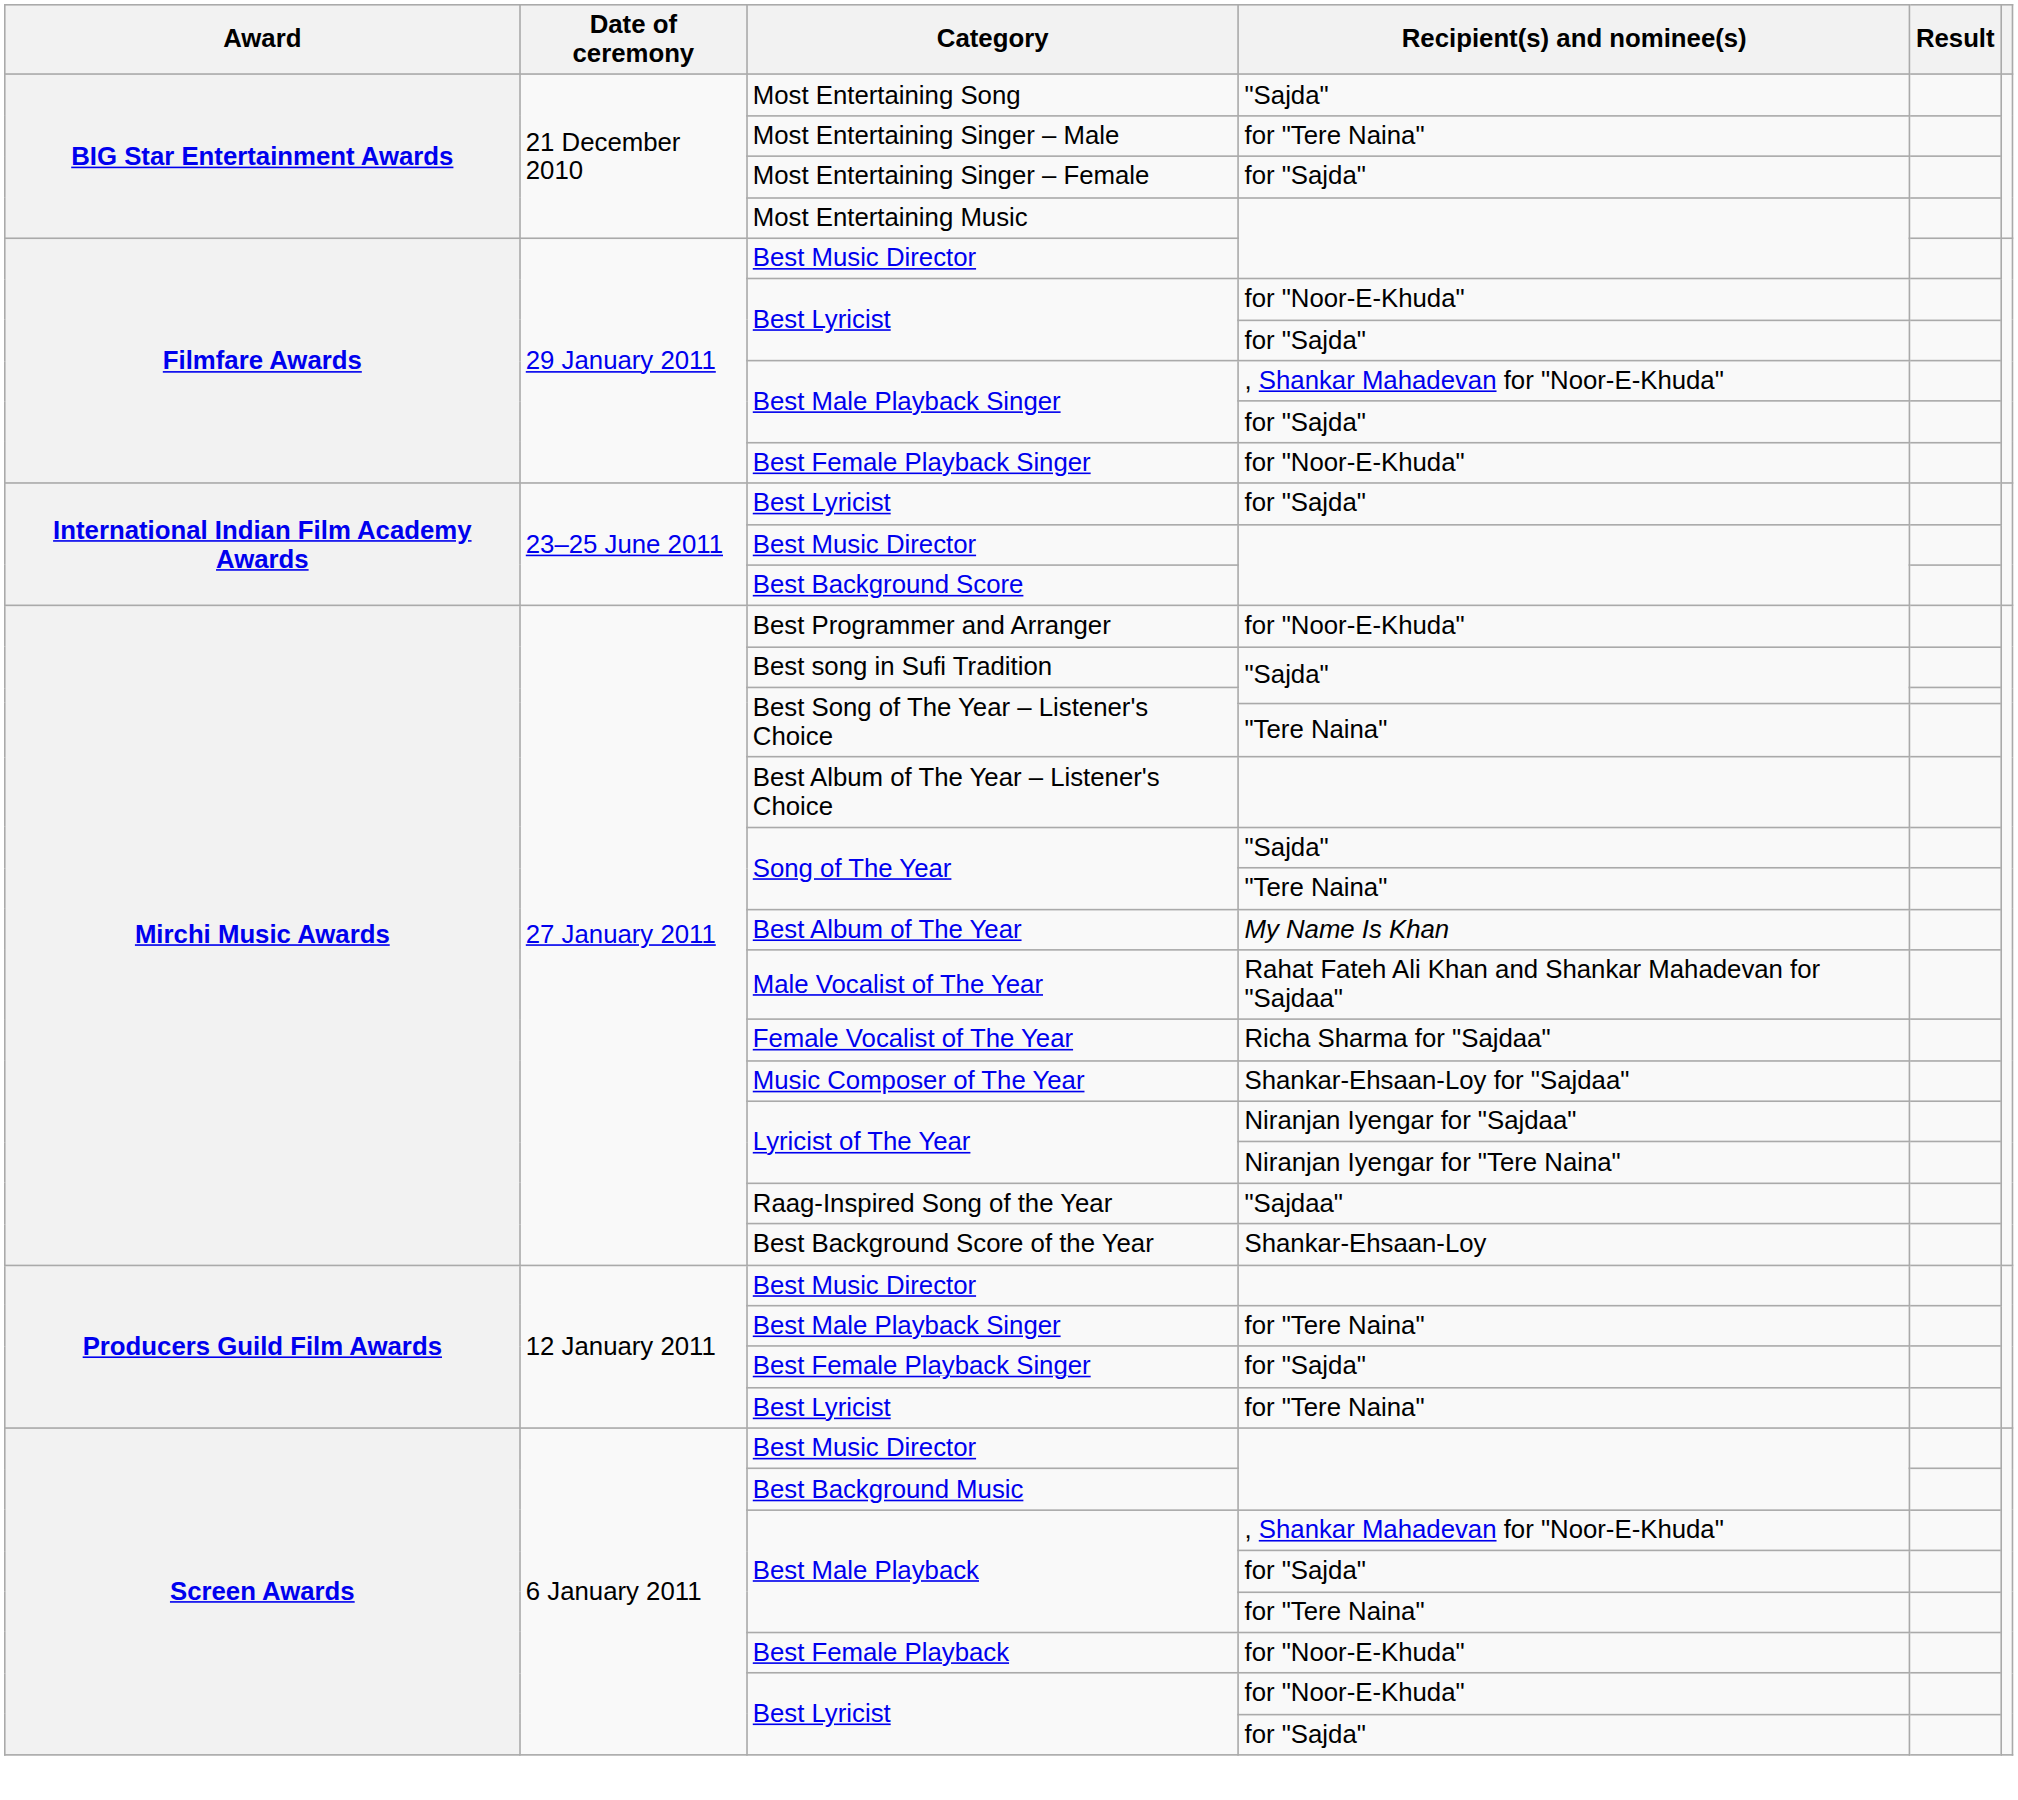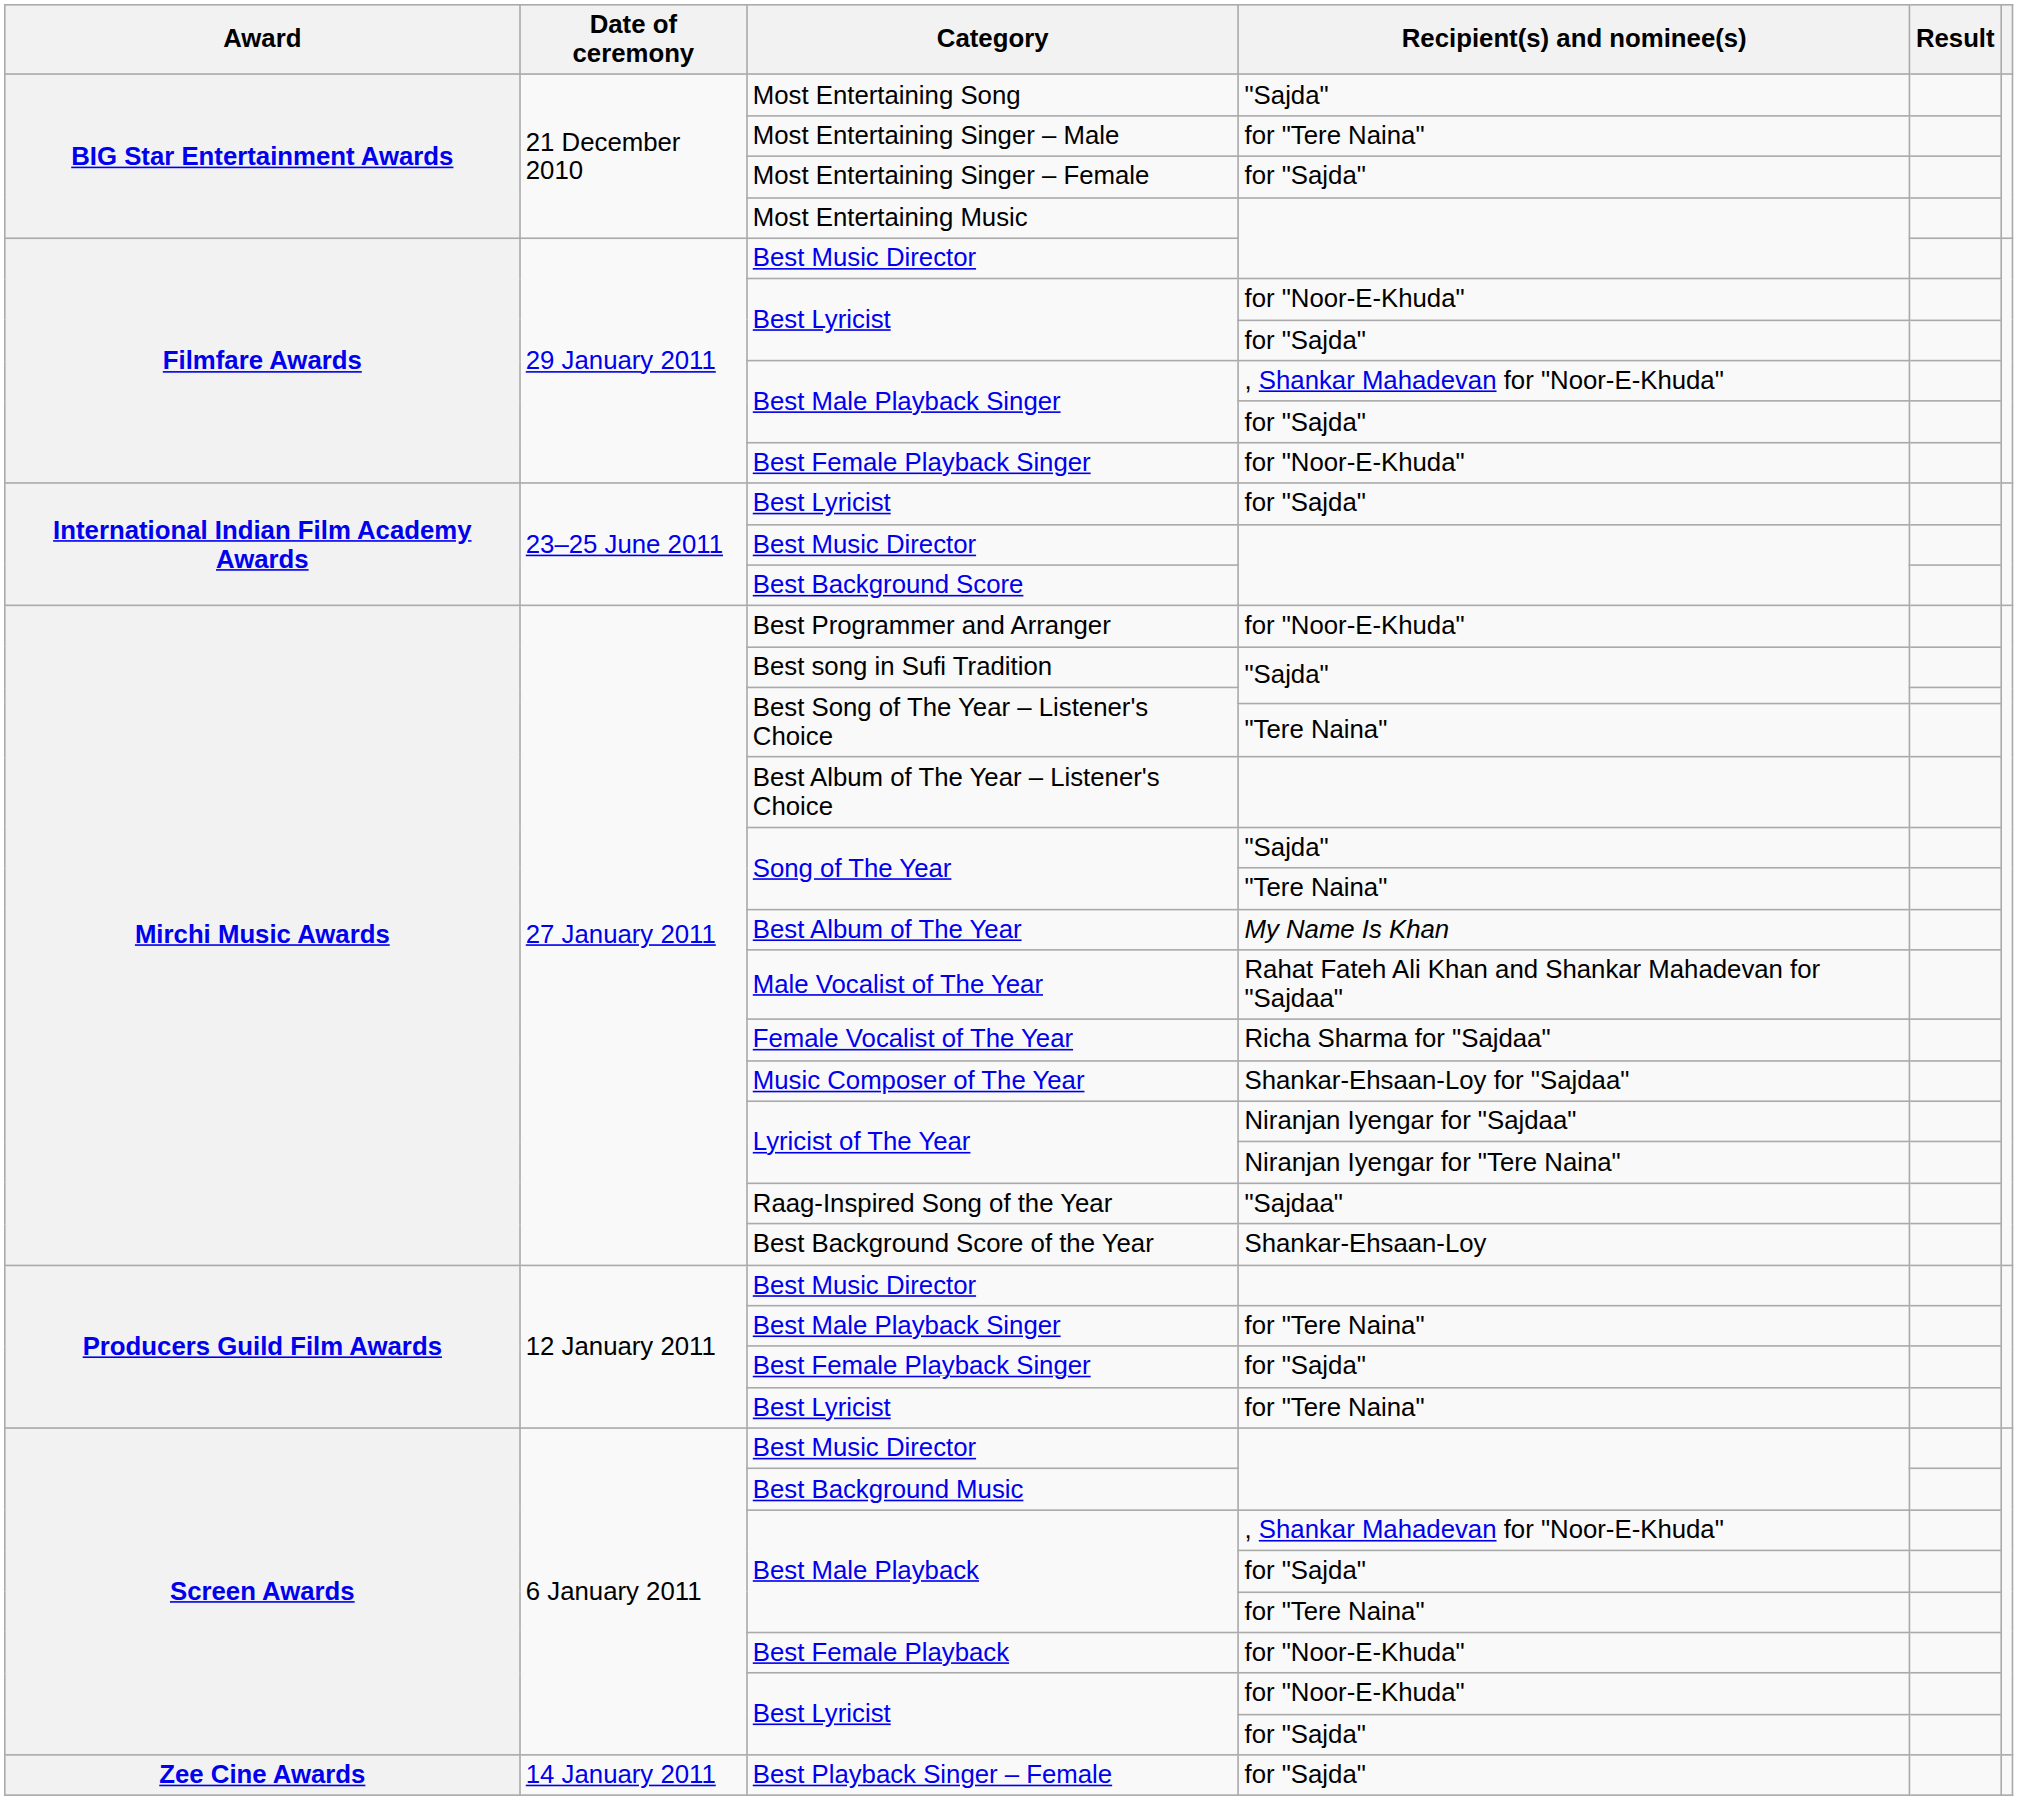+ row: Zee Cine Awards | 14 January 2011 | Best Playback Singer – Female | for "Sajda"
